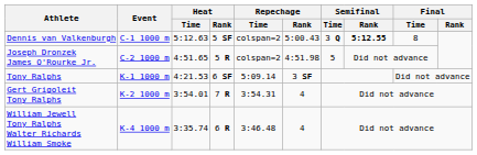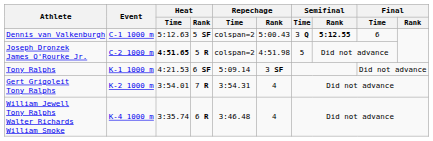Dennis van Valkenburgh | Final / Time: 8 -> 6
Joseph Dronzek James O'Rourke Jr. | Heat / Time: normal -> bold
